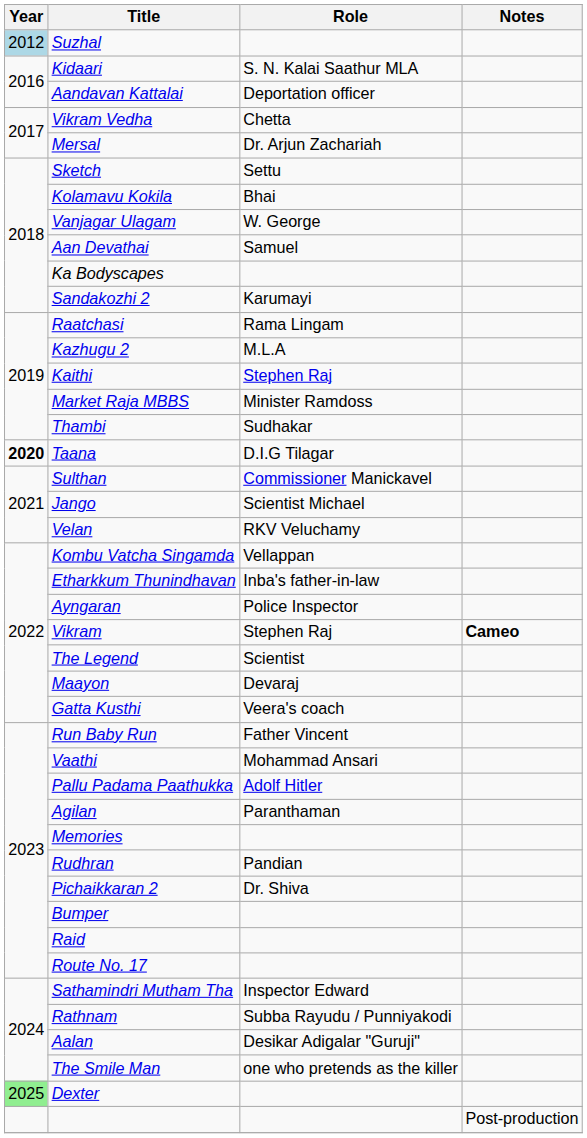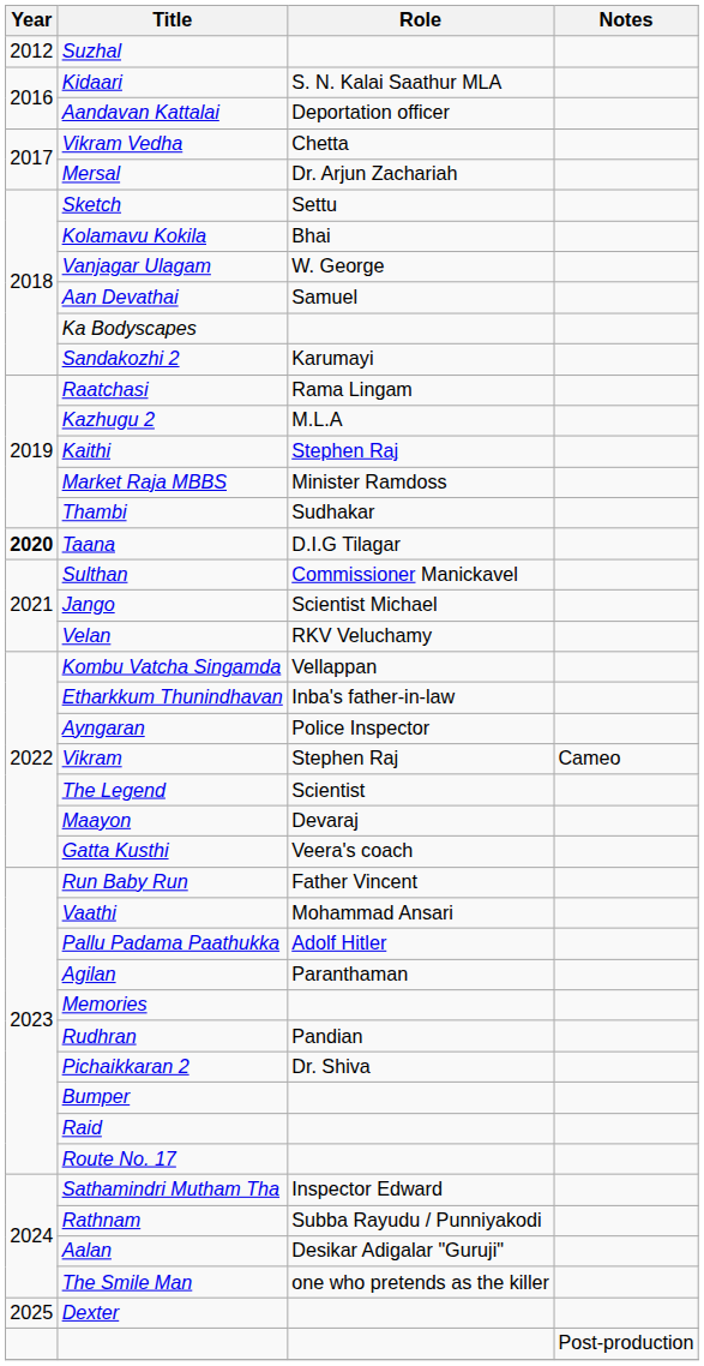Suzhal | Year: lightblue background -> no background
Vikram | Notes: bold -> normal
Dexter | Year: lightgreen background -> no background
